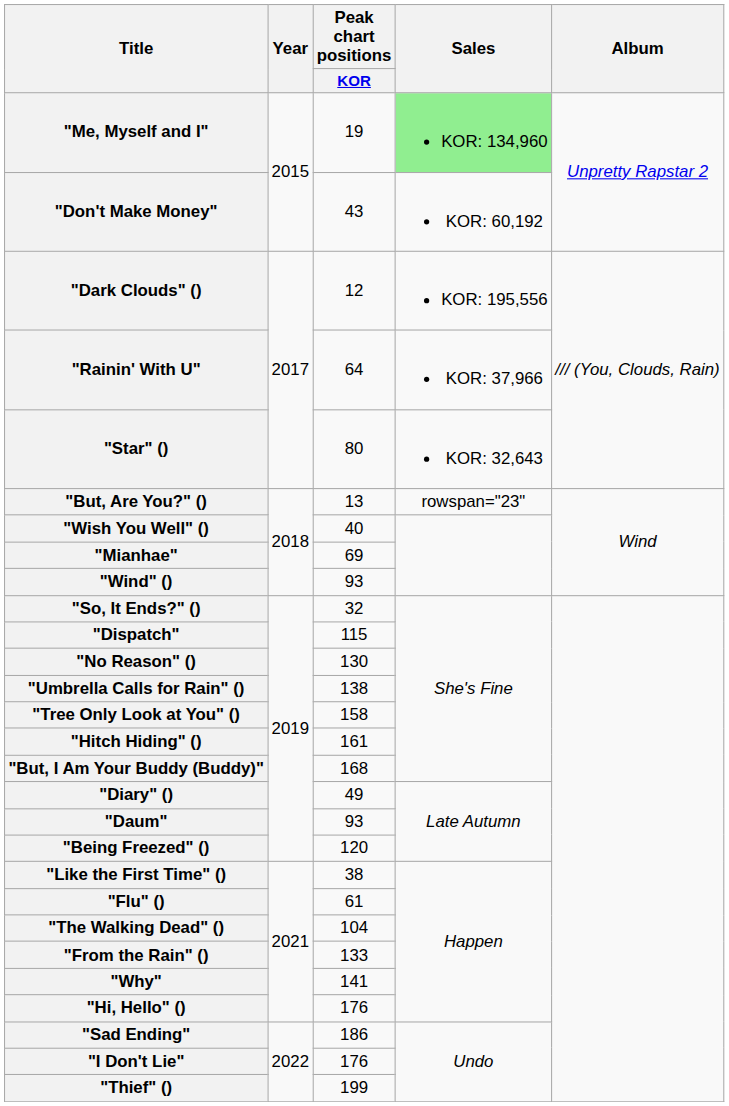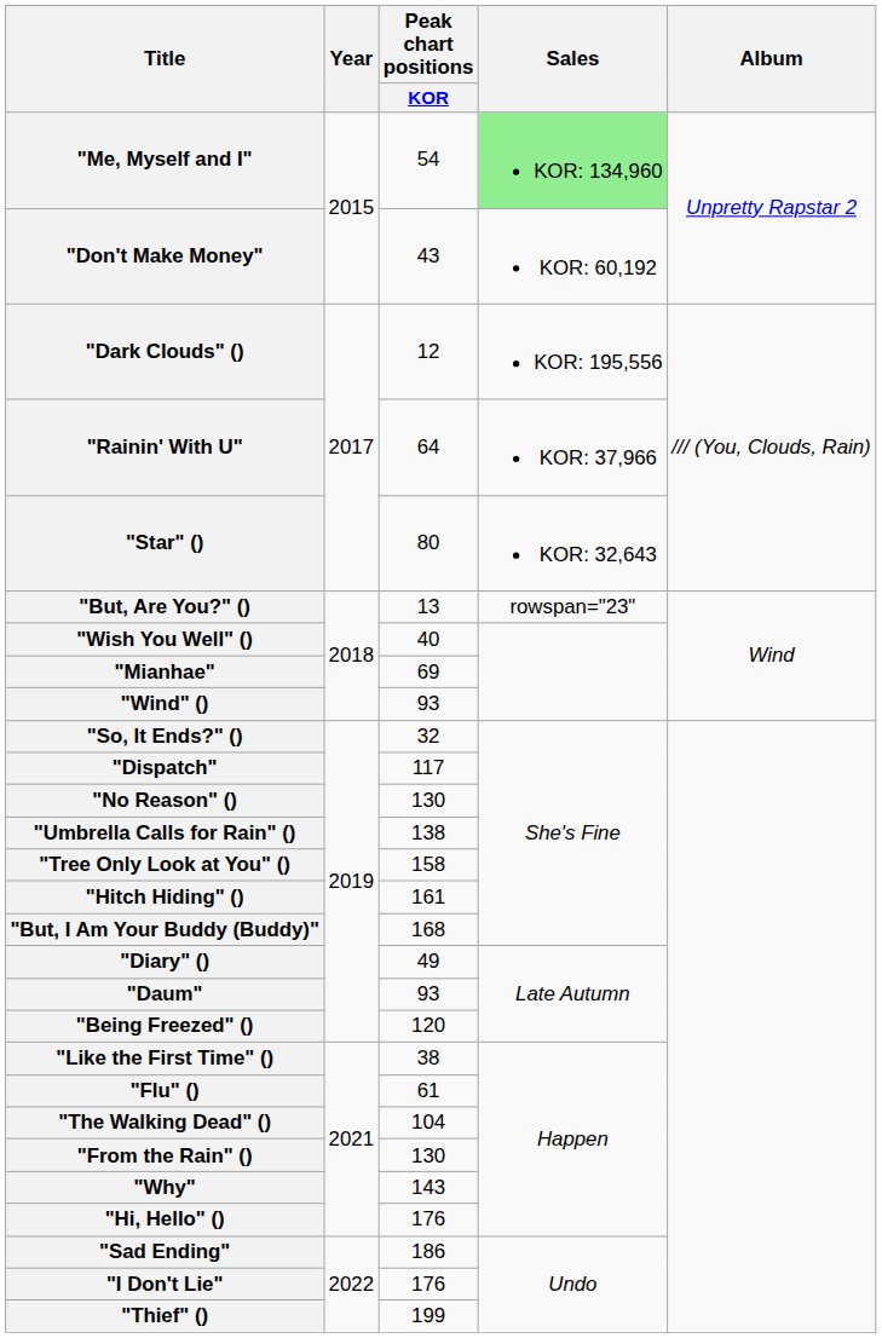"Me, Myself and I" | Peak chart positions / KOR: 19 -> 54
"Dispatch" | Peak chart positions / KOR: 115 -> 117
"From the Rain" () | Peak chart positions / KOR: 133 -> 130
"Why" | Peak chart positions / KOR: 141 -> 143
